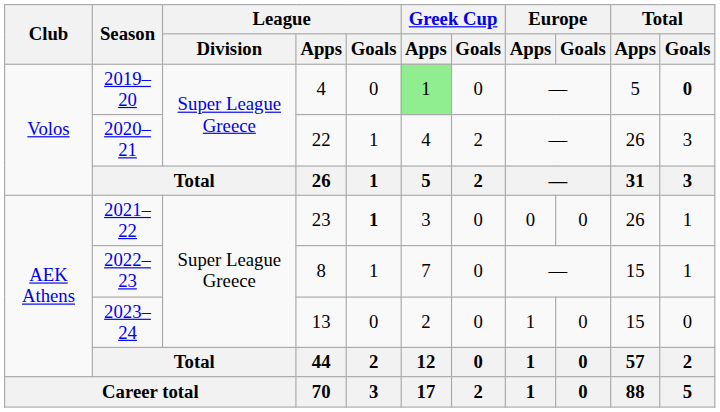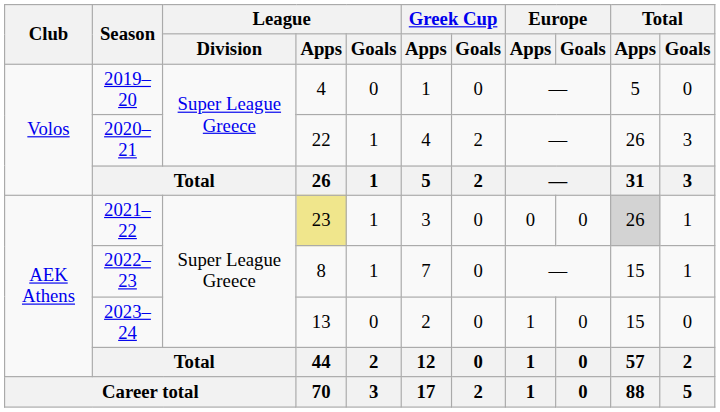2019–20 | Greek Cup / Apps: lightgreen background -> no background
2019–20 | Total / Goals: bold -> normal
2021–22 | League / Apps: no background -> khaki background
2021–22 | League / Goals: bold -> normal
2021–22 | Total / Apps: no background -> lightgrey background
